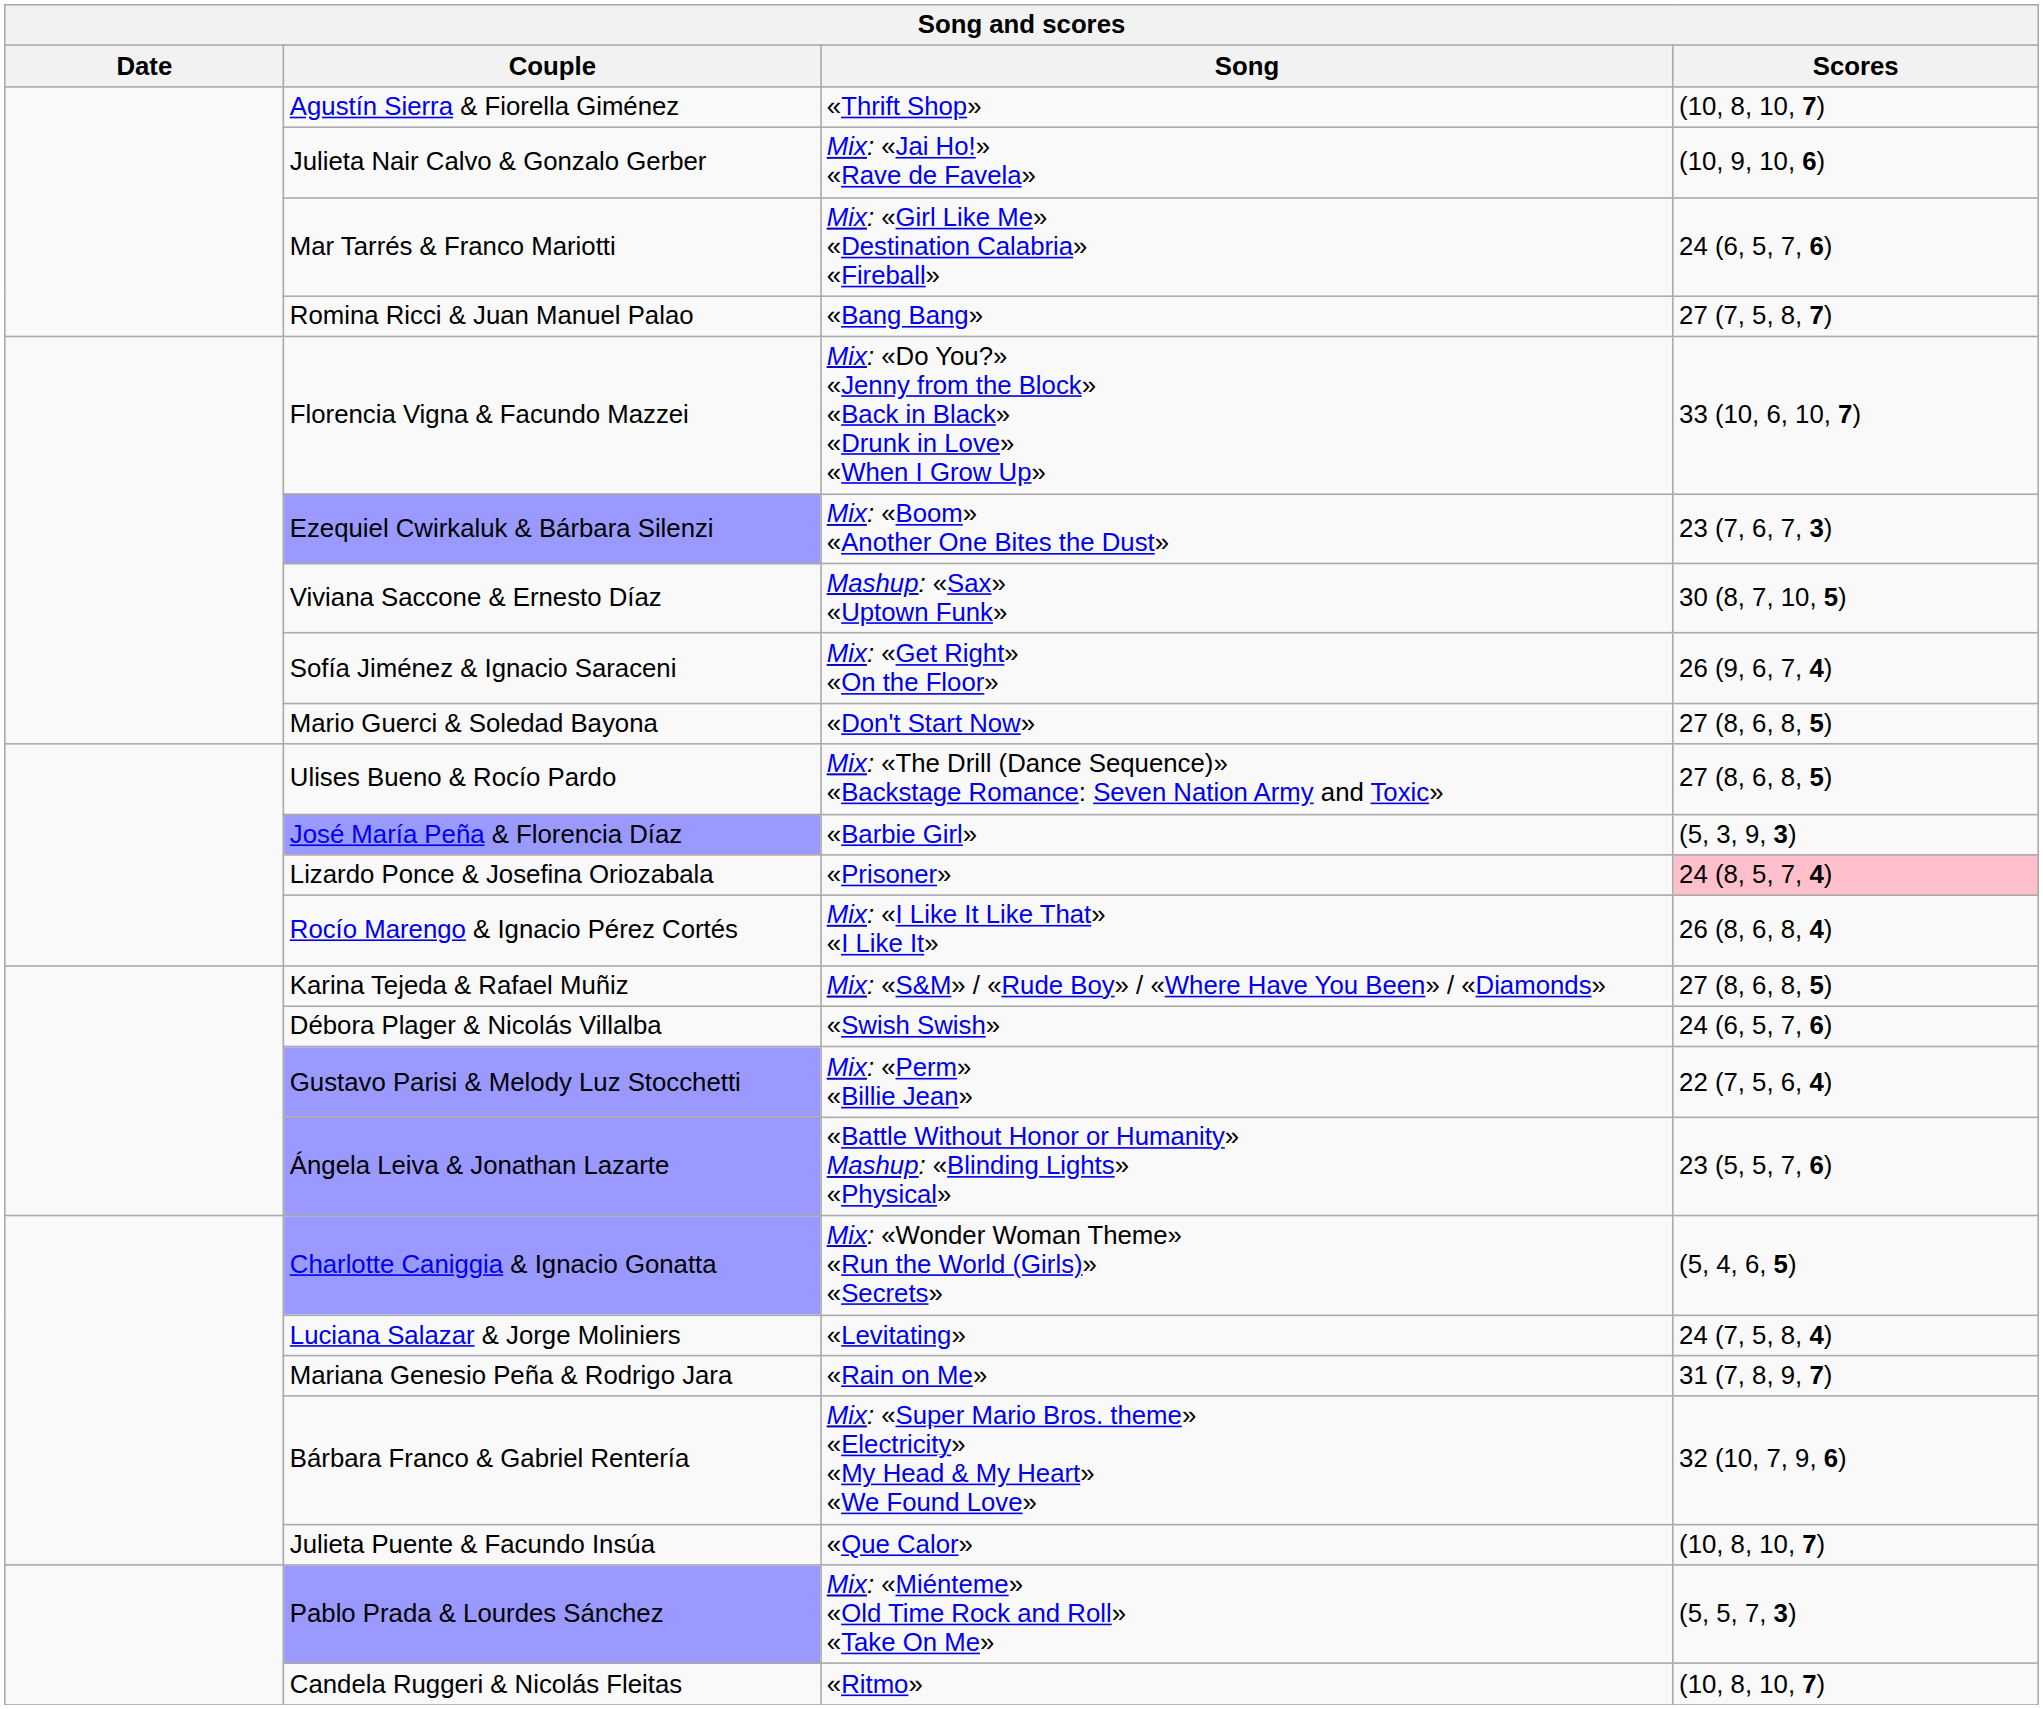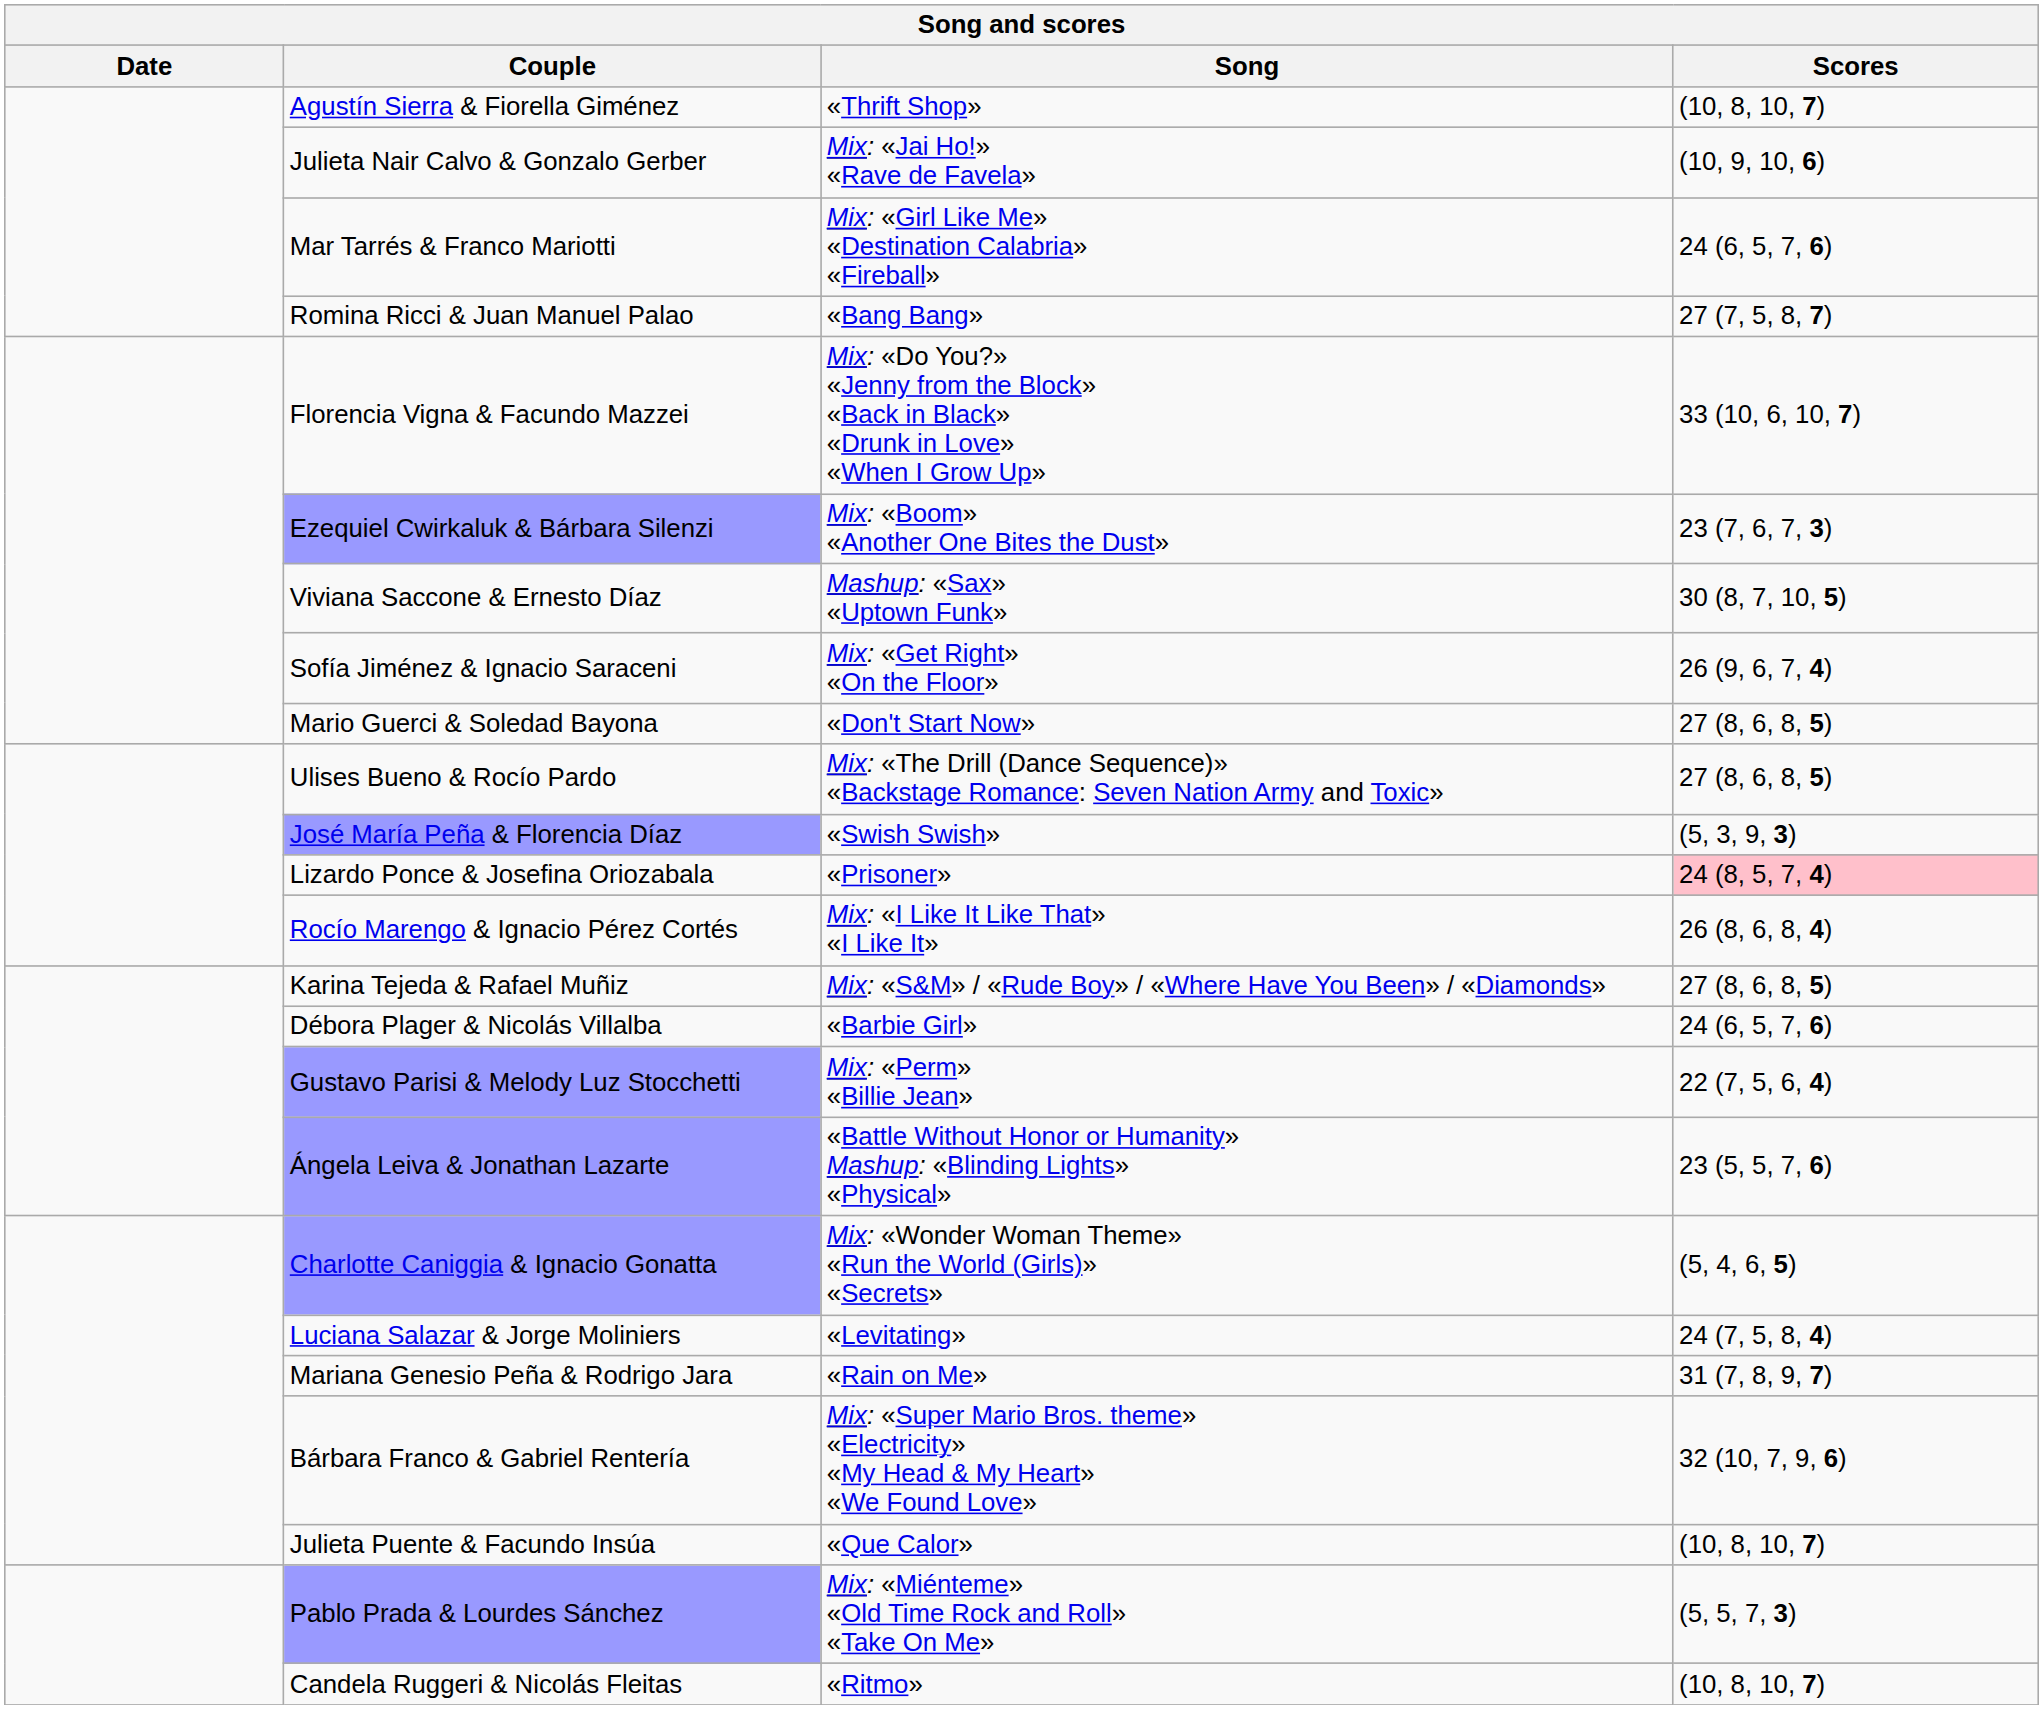José María Peña & Florencia Díaz | Song: «Barbie Girl» -> «Swish Swish»
Débora Plager & Nicolás Villalba | Song: «Swish Swish» -> «Barbie Girl»
